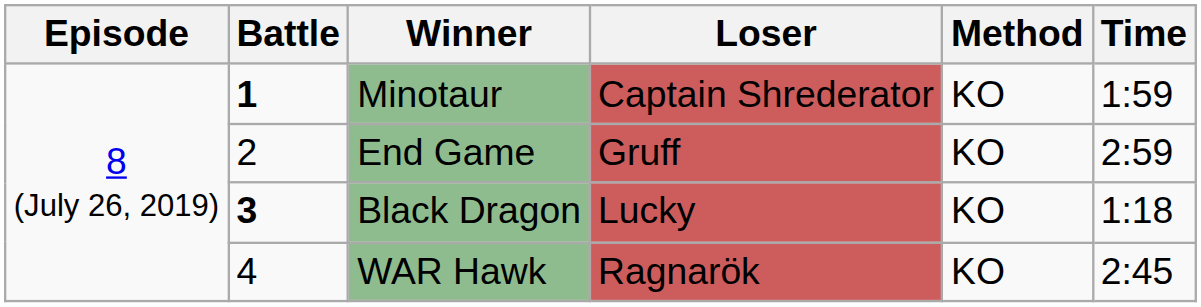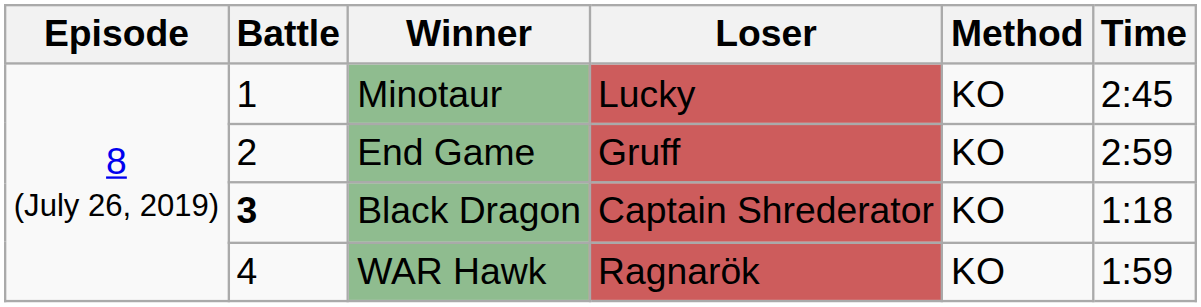Minotaur | Battle: bold -> normal
Minotaur | Loser: Captain Shrederator -> Lucky
Minotaur | Time: 1:59 -> 2:45
Black Dragon | Loser: Lucky -> Captain Shrederator
WAR Hawk | Time: 2:45 -> 1:59
